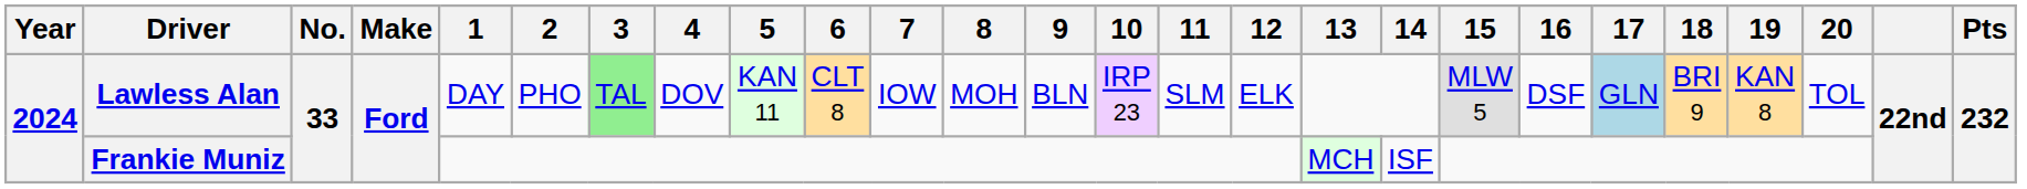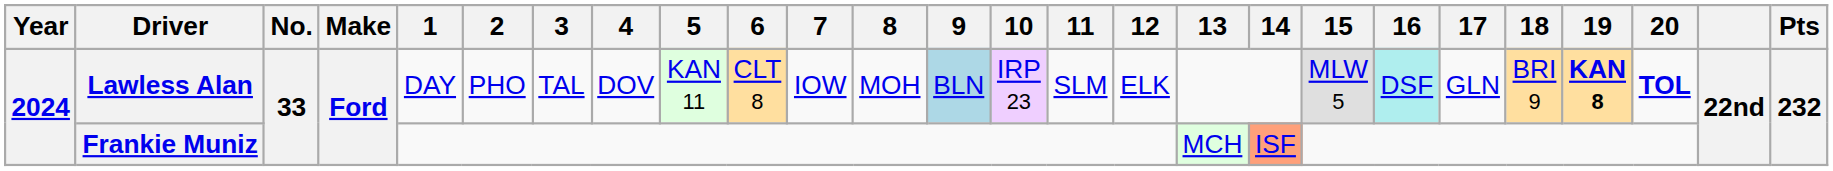Lawless Alan | 3: lightgreen background -> no background
Lawless Alan | 9: no background -> lightblue background
Lawless Alan | 16: no background -> paleturquoise background
Lawless Alan | 17: lightblue background -> no background
Lawless Alan | 19: normal -> bold
Lawless Alan | 20: normal -> bold
Frankie Muniz | 14: no background -> lightsalmon background
